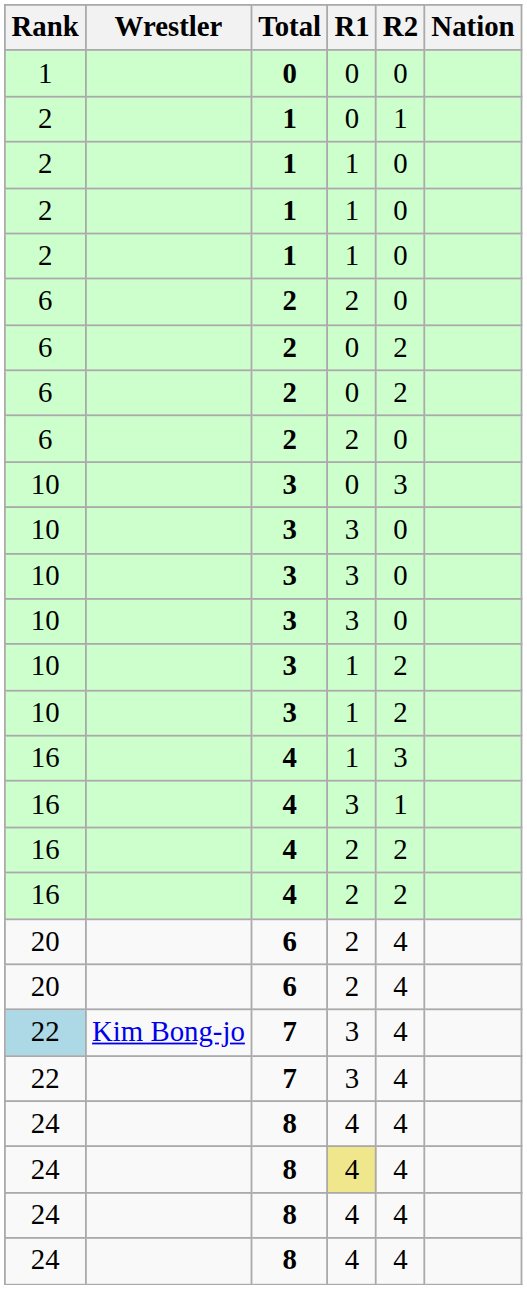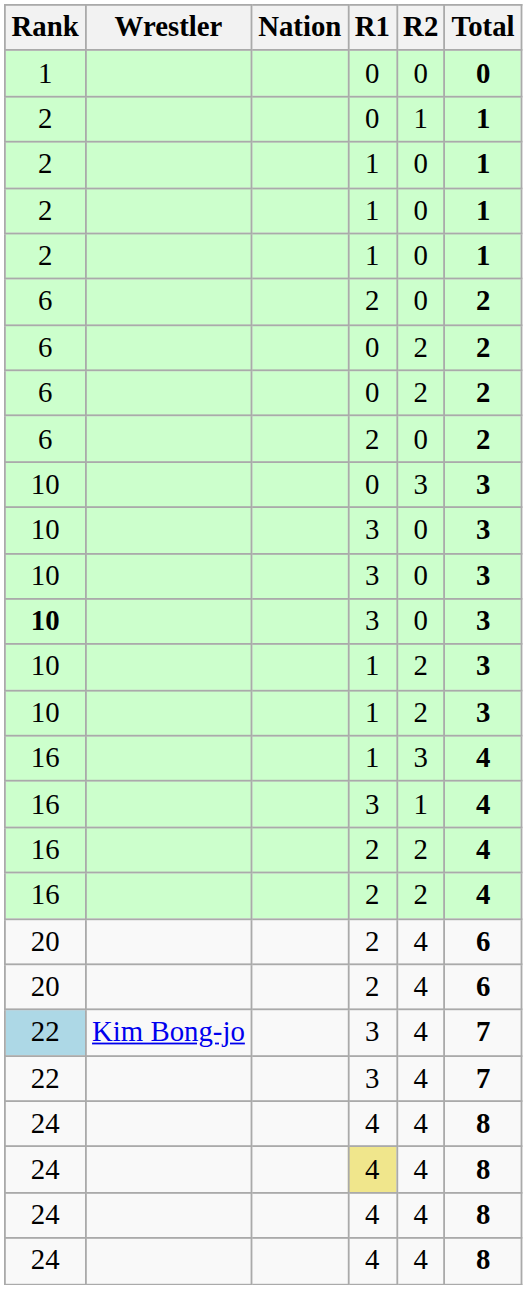columns swapped: Nation <-> Total
row 14 | Rank: normal -> bold
